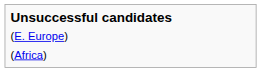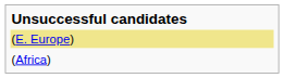row 2 | column 1: no background -> khaki background
